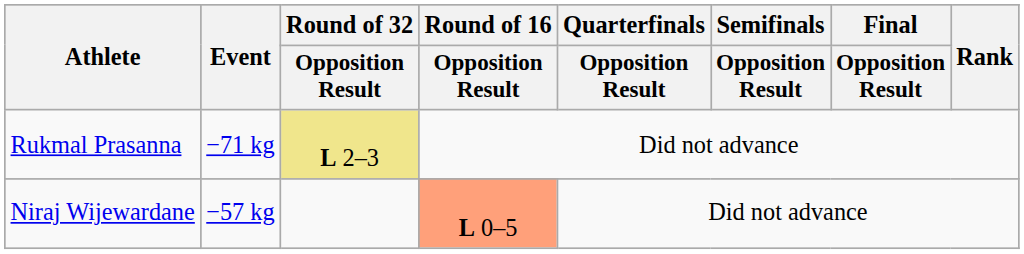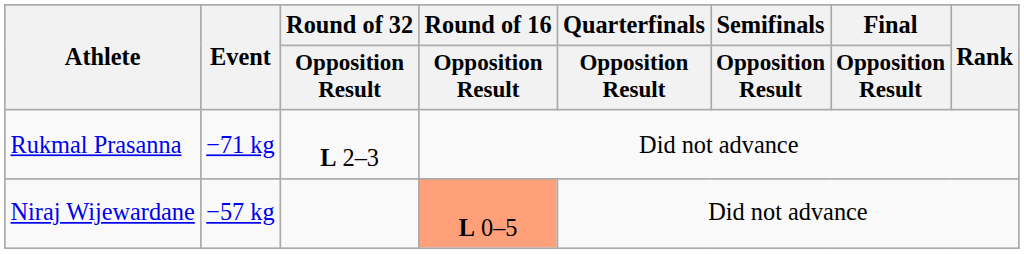Rukmal Prasanna | Round of 32 / Opposition Result: khaki background -> no background
